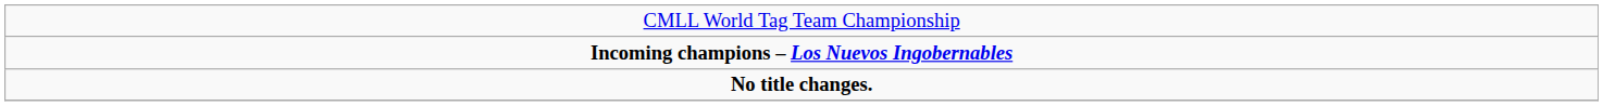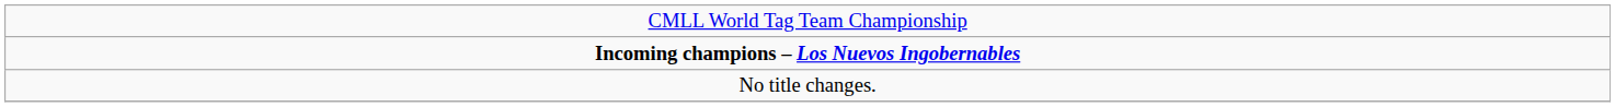No title changes. | column 1: bold -> normal
